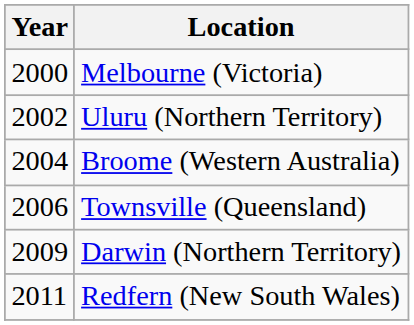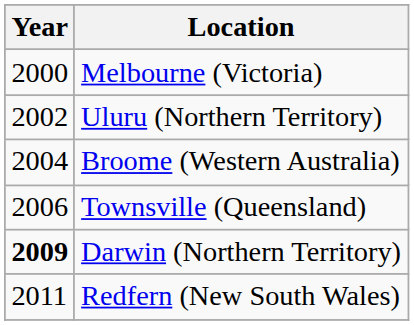Darwin (Northern Territory) | Year: normal -> bold
